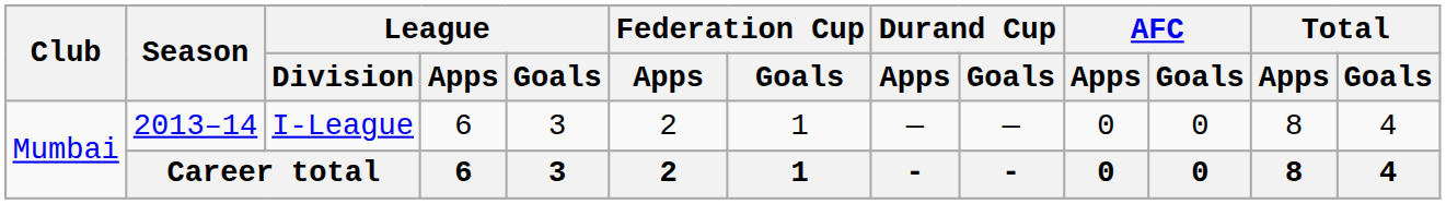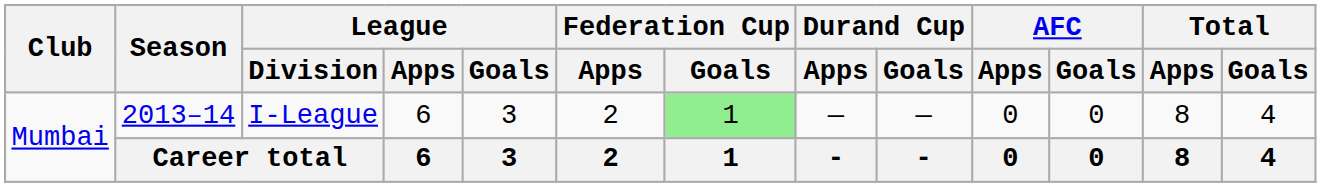Mumbai / I-League | Federation Cup / Goals: no background -> lightgreen background
